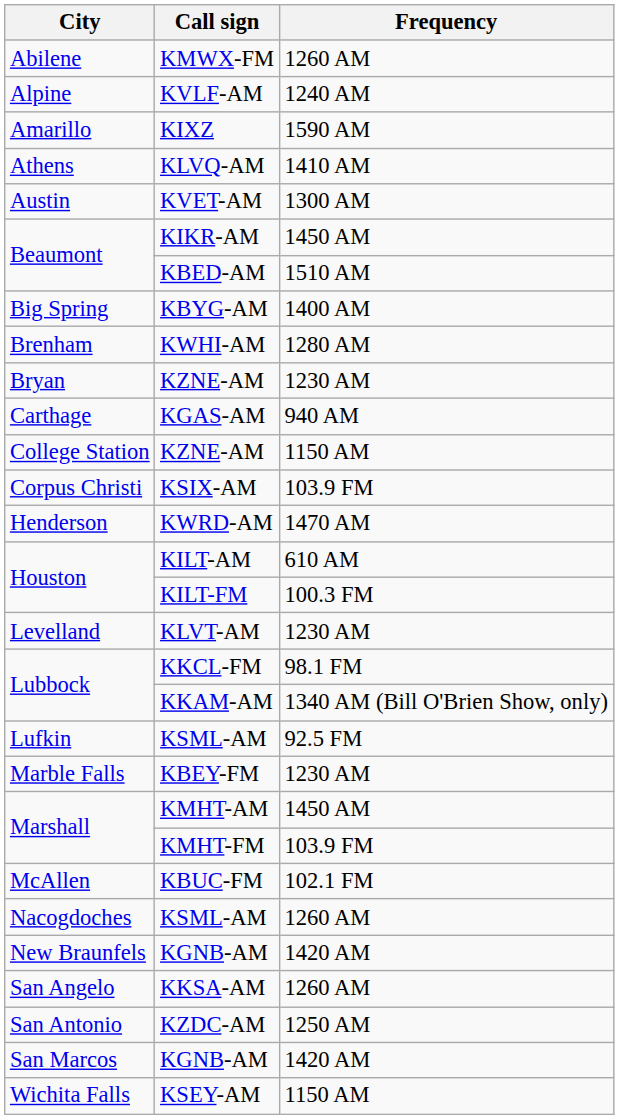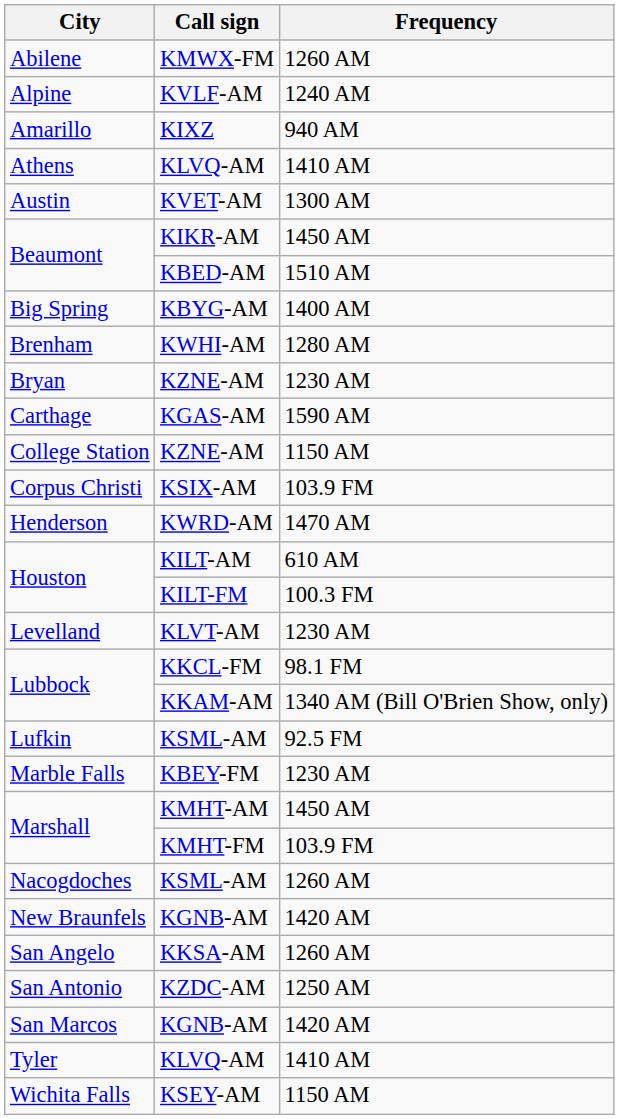Amarillo | Frequency: 1590 AM -> 940 AM
Carthage | Frequency: 940 AM -> 1590 AM
- row: McAllen | KBUC-FM | 102.1 FM
+ row: Tyler | KLVQ-AM | 1410 AM
